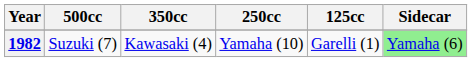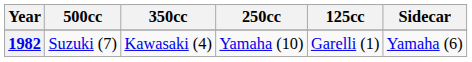1982 | Sidecar: lightgreen background -> no background
